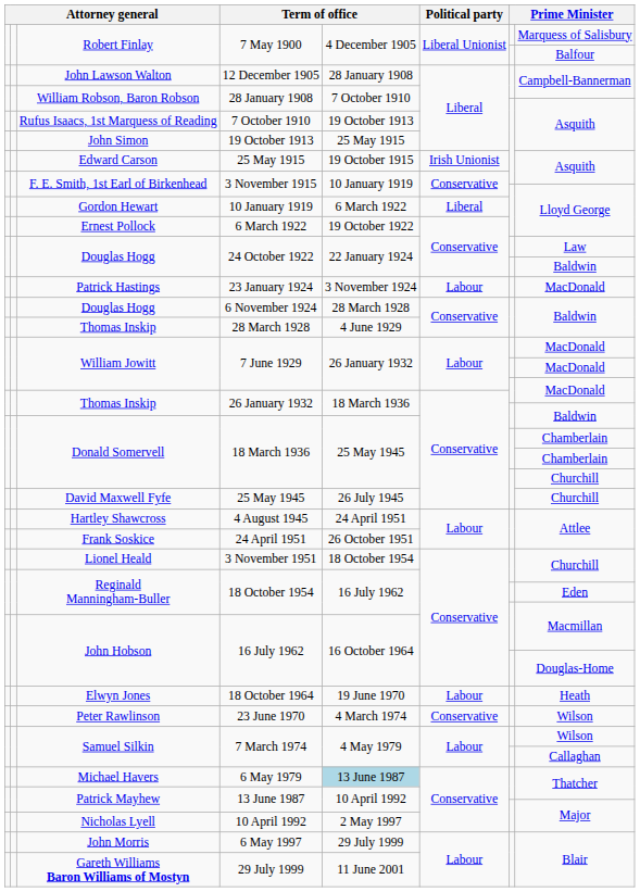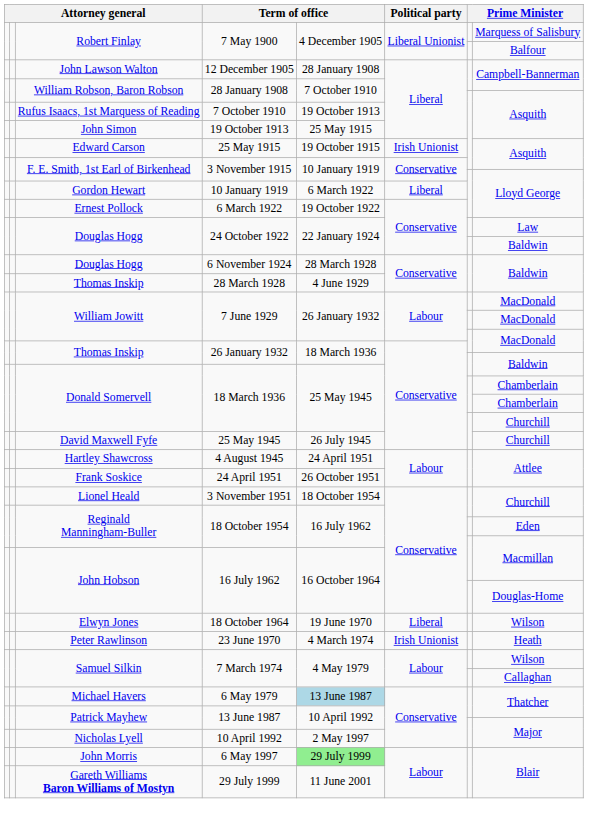- row: Patrick Hastings | 23 January 1924 | 3 November 1924 | Labour | MacDonald
18 October 1964 | Political party: Labour -> Liberal
18 October 1964 | column 8: Heath -> Wilson
23 June 1970 | Political party: Conservative -> Irish Unionist
23 June 1970 | column 8: Wilson -> Heath
6 May 1997 | column 5: no background -> lightgreen background
